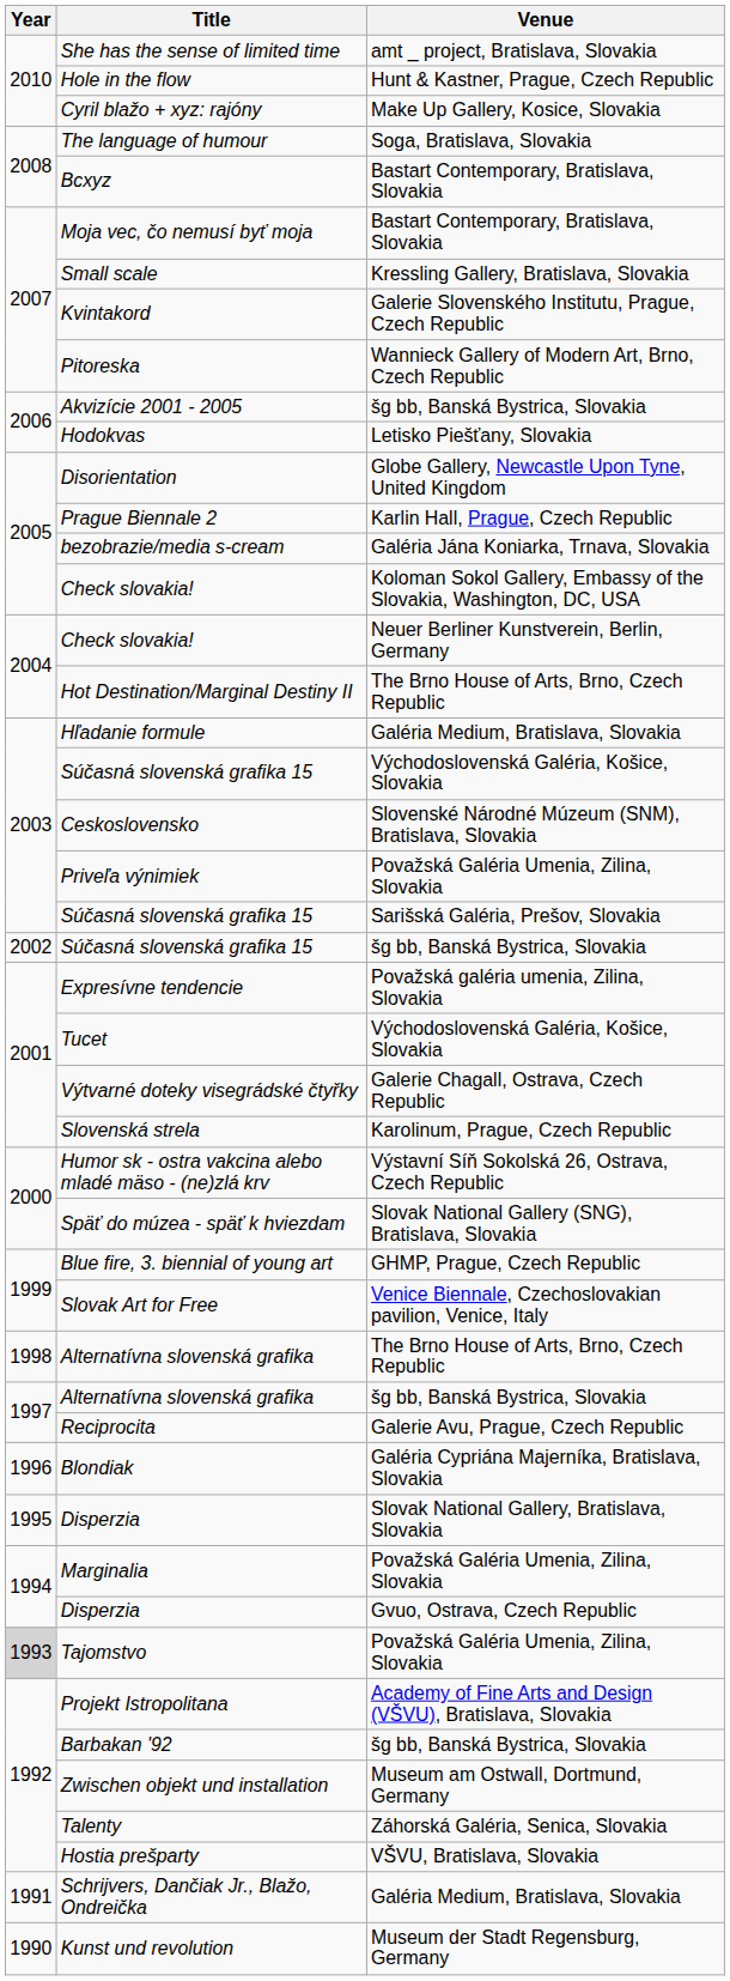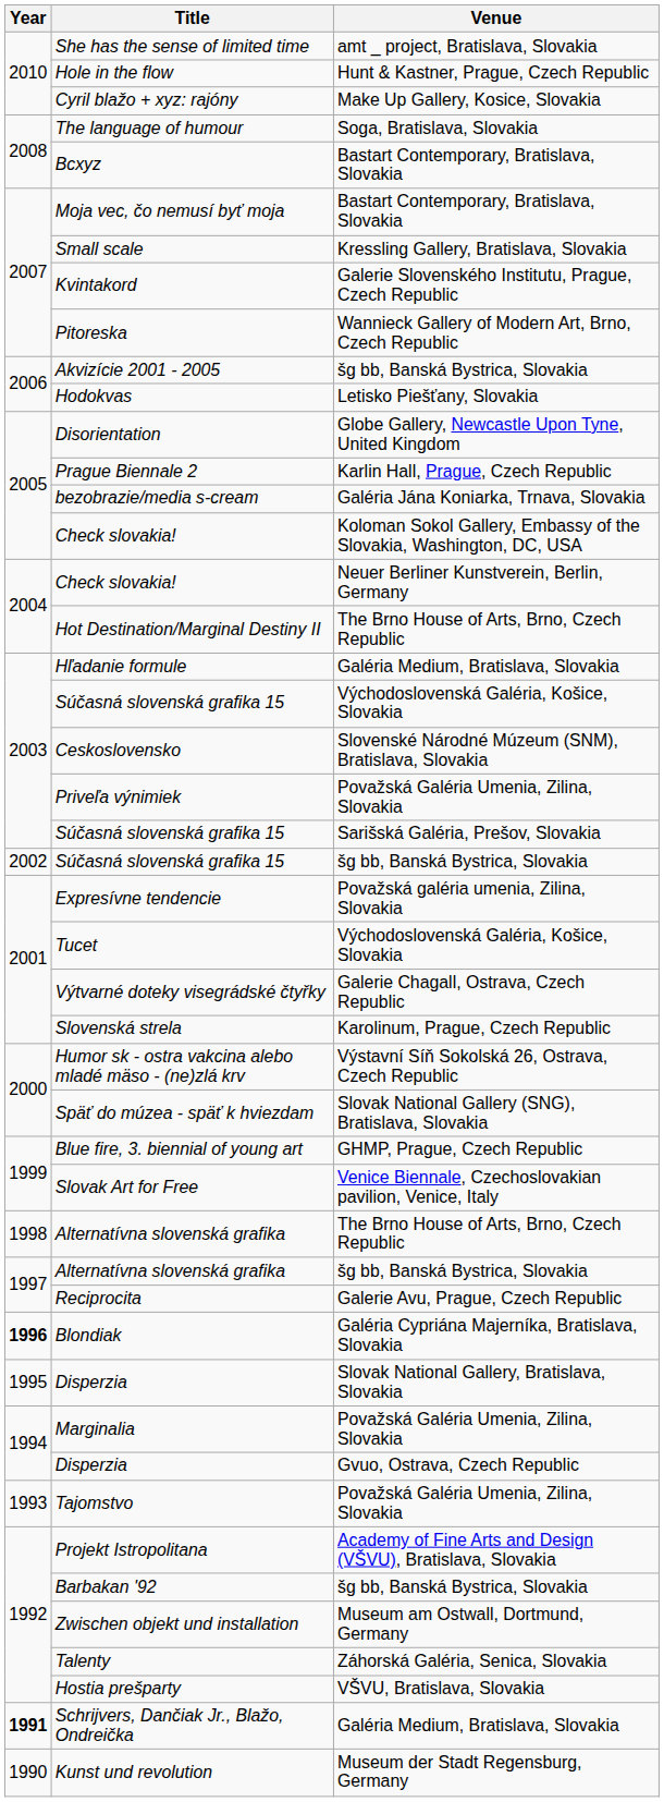Blondiak | Year: normal -> bold
Tajomstvo | Year: lightgrey background -> no background
Schrijvers, Dančiak Jr., Blažo, Ondreička | Year: normal -> bold
